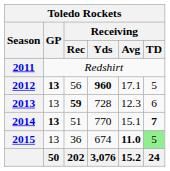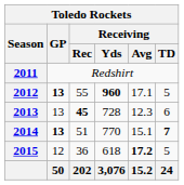2012 | Toledo Rockets / Receiving / Rec: 56 -> 55
2013 | Toledo Rockets / Receiving / Rec: 59 -> 45
2015 | Toledo Rockets / GP: 13 -> 12
2015 | Toledo Rockets / Receiving / Yds: 674 -> 618
2015 | Toledo Rockets / Receiving / Avg: 11.0 -> 17.2
2015 | Toledo Rockets / Receiving / TD: lightgreen background -> no background
